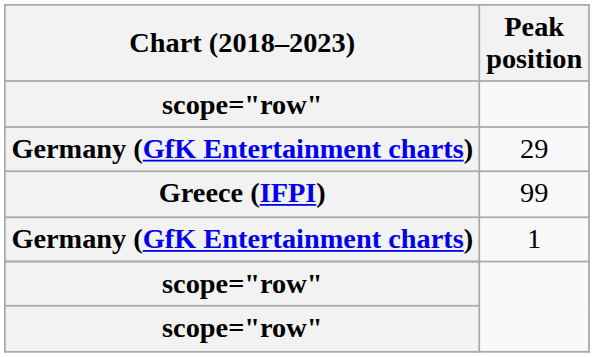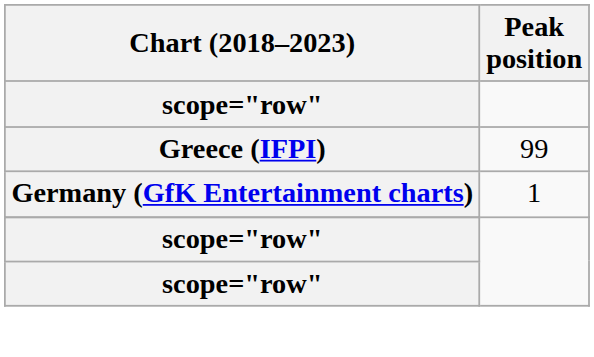- row: Germany (GfK Entertainment charts) | 29
